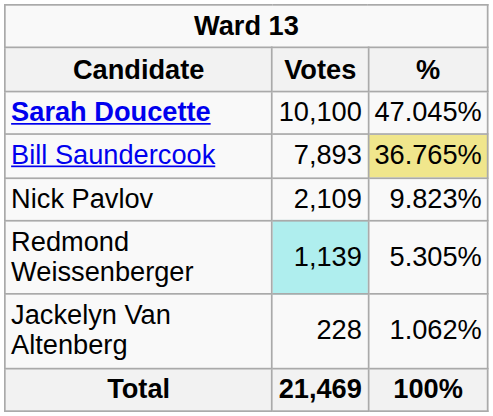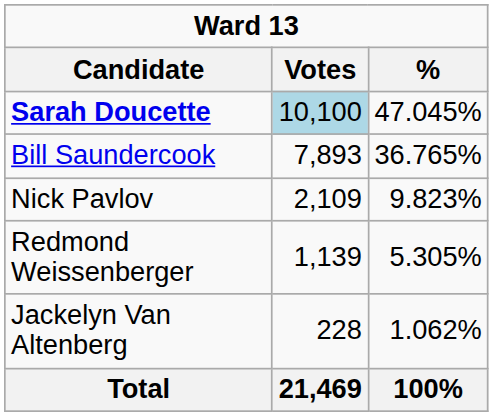Sarah Doucette | Votes: no background -> lightblue background
Bill Saundercook | %: khaki background -> no background
Redmond Weissenberger | Votes: paleturquoise background -> no background
